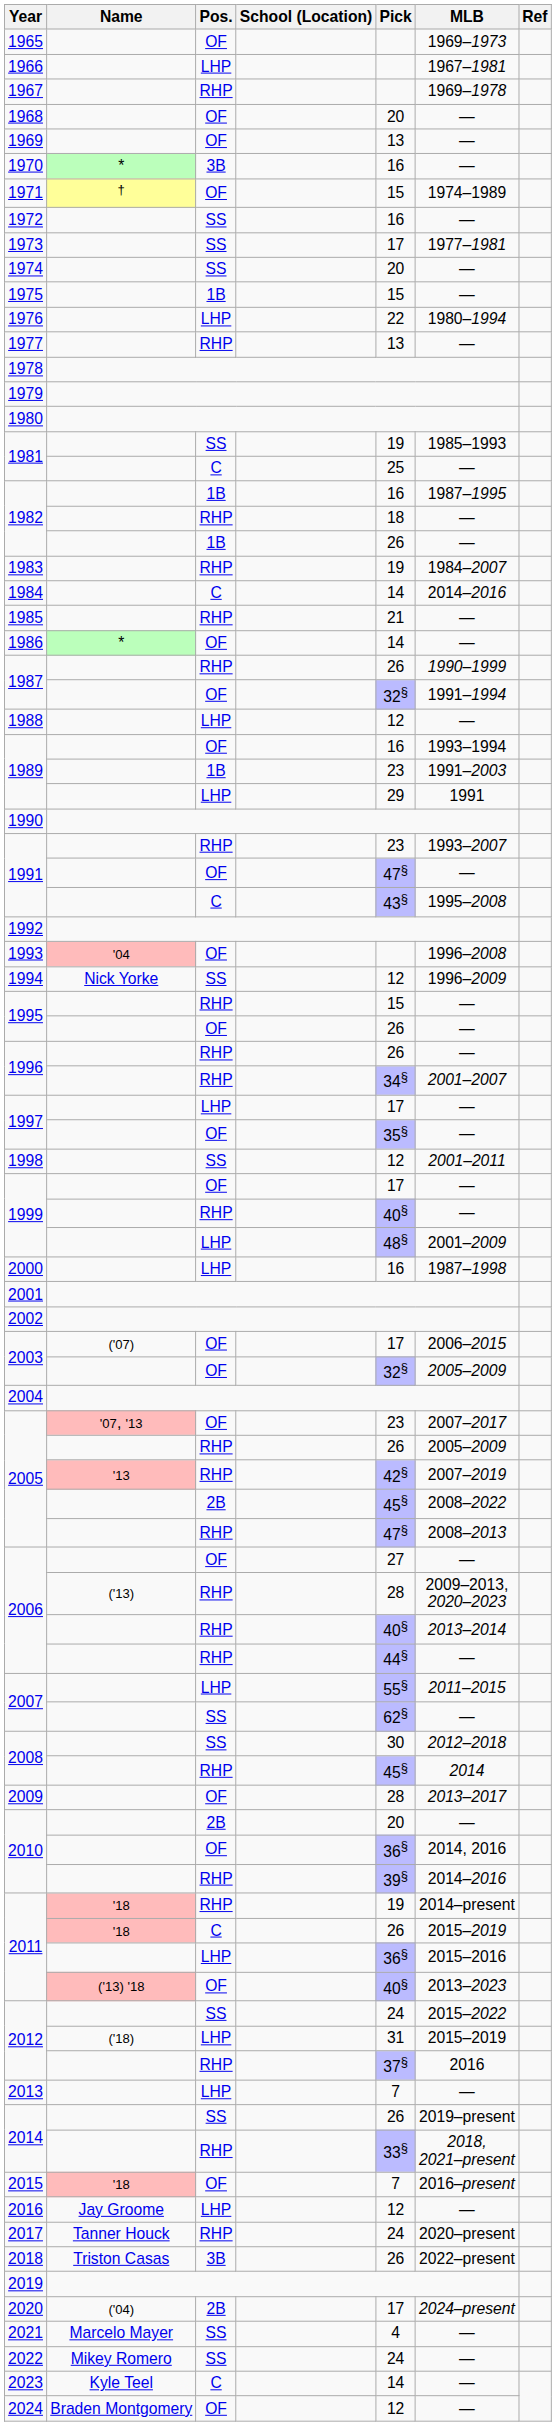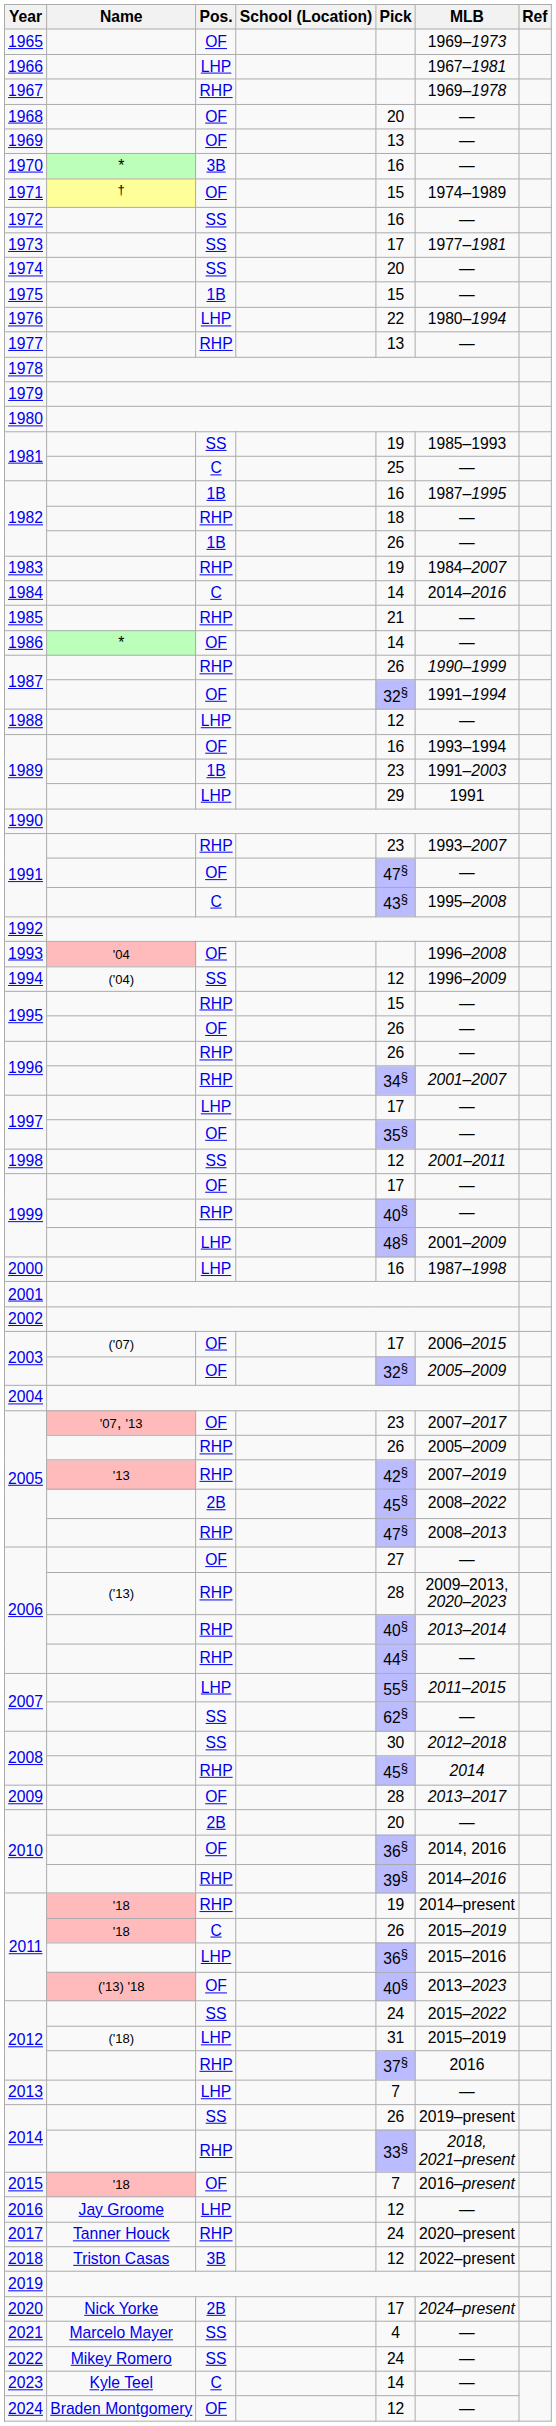1994 | Name: Nick Yorke -> ('04)
2018 | Pick: 26 -> 12
2020 | Name: ('04) -> Nick Yorke
